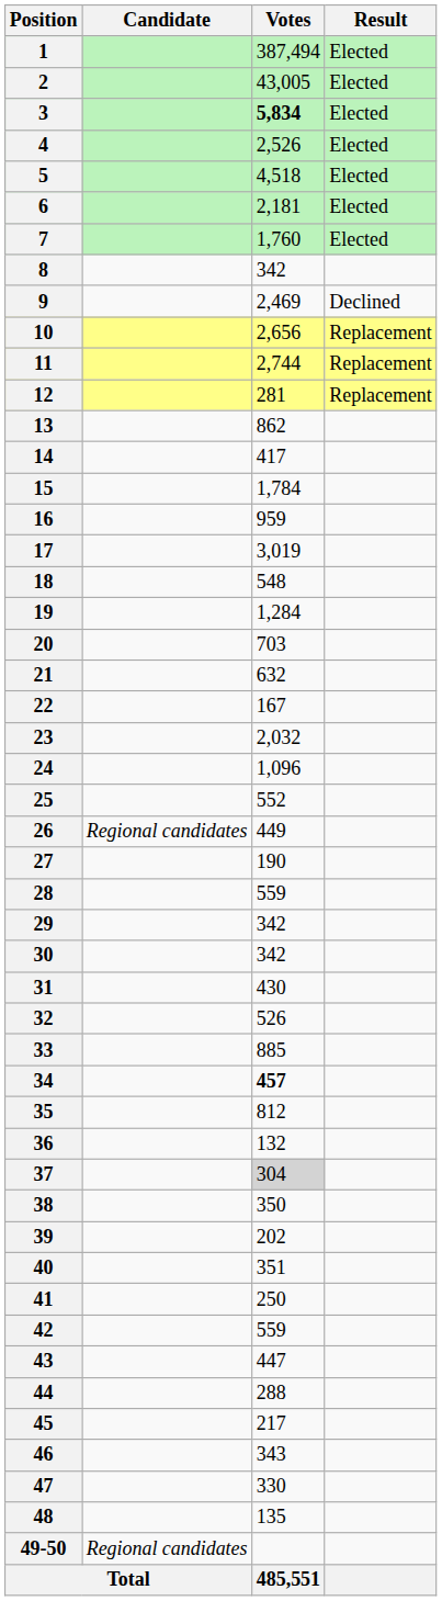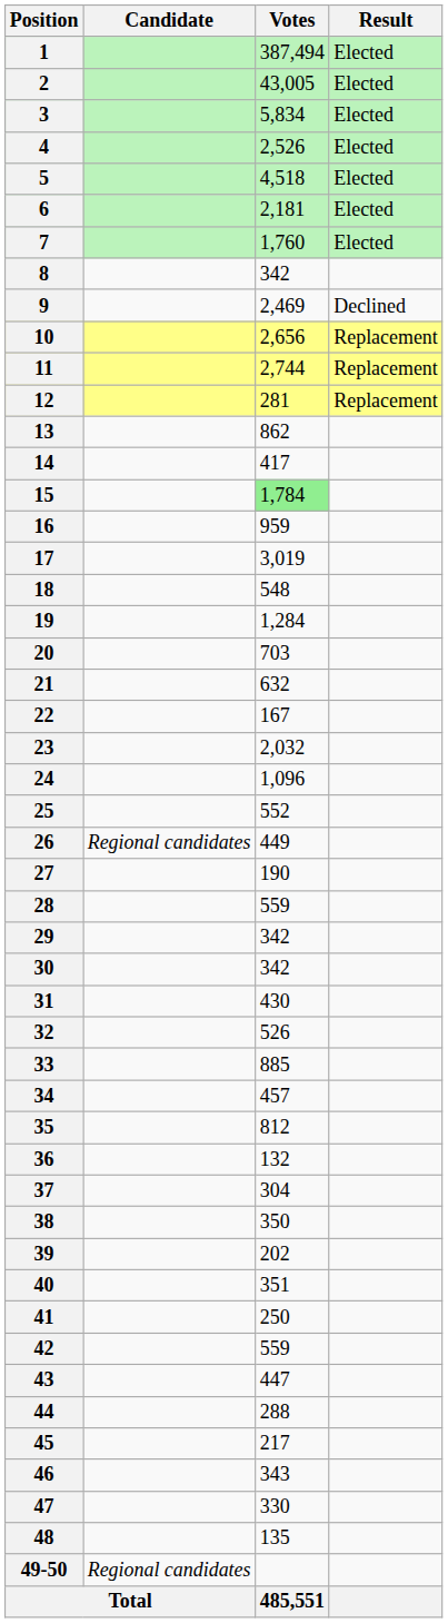3 | Votes: bold -> normal
15 | Votes: no background -> lightgreen background
34 | Votes: bold -> normal
37 | Votes: lightgrey background -> no background
